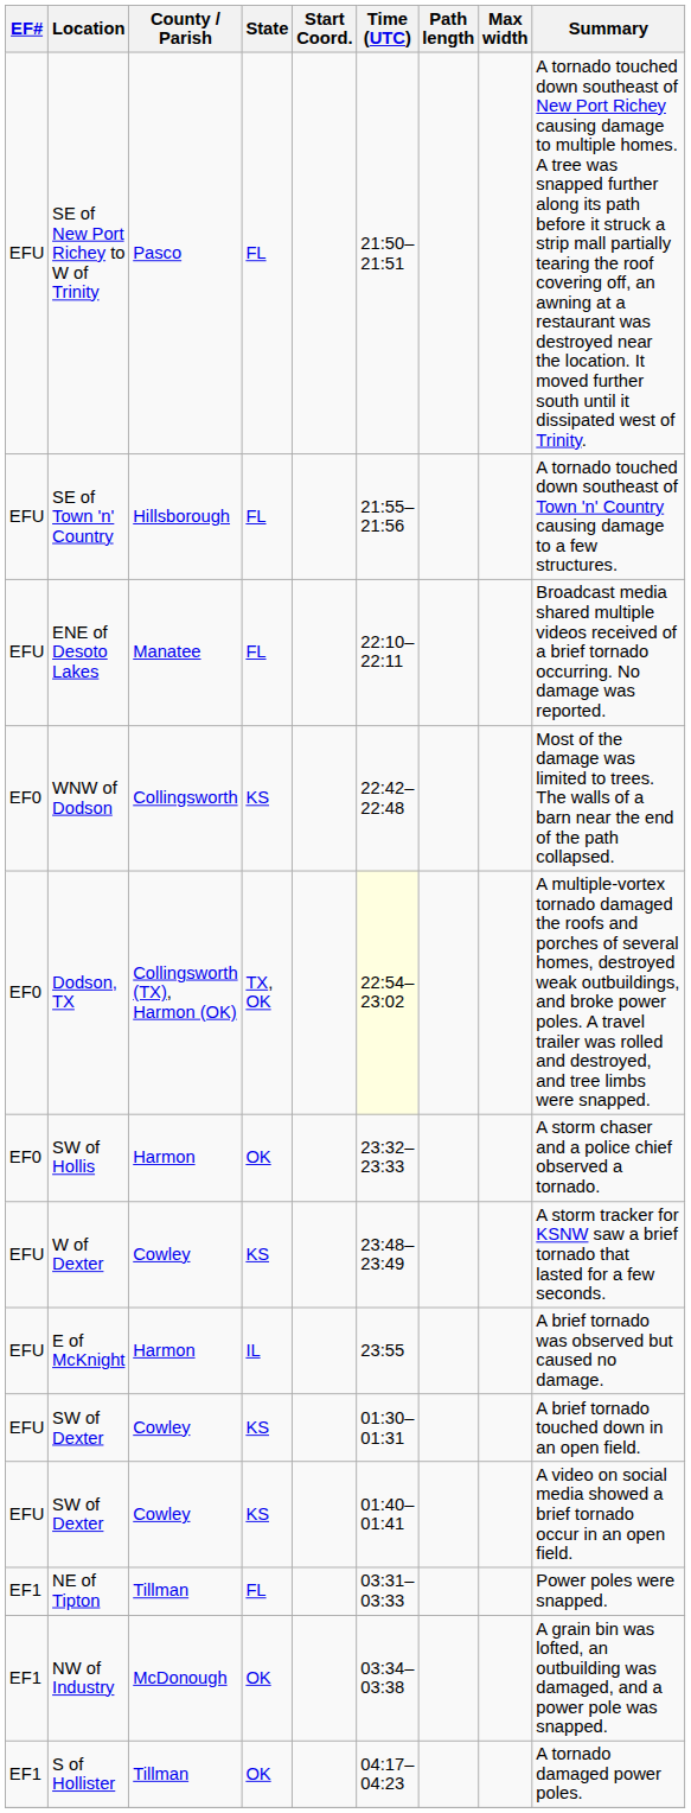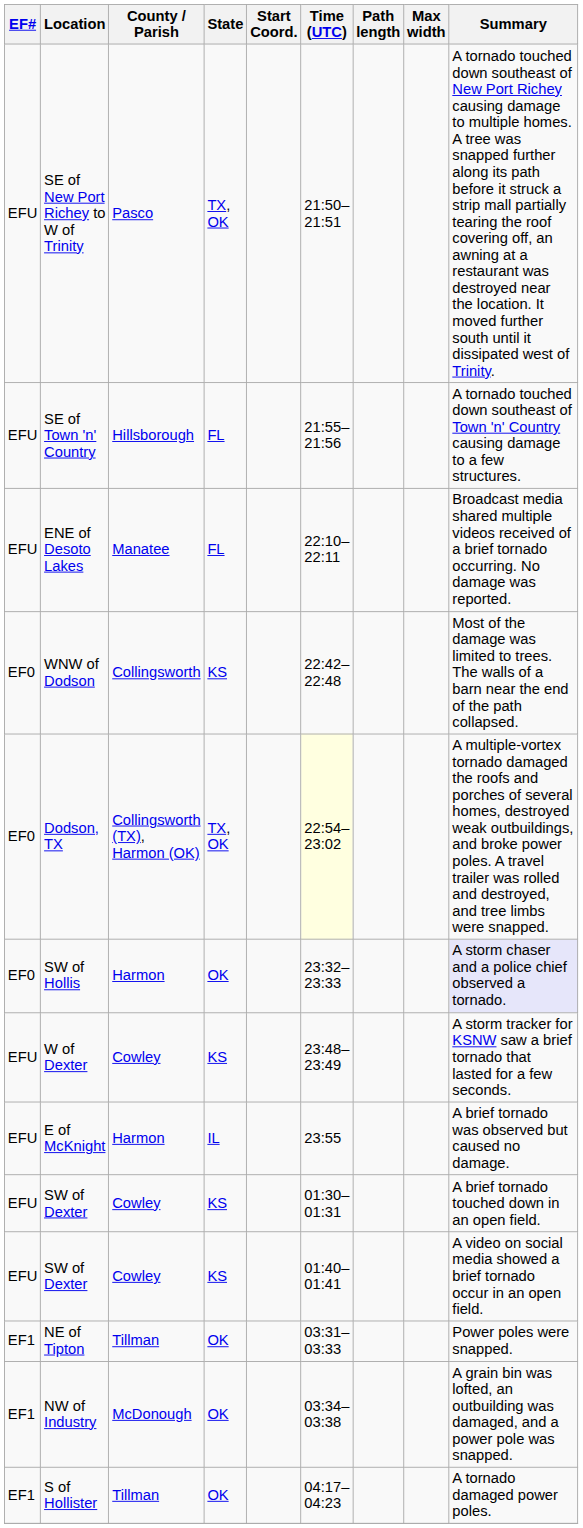SE of New Port Richey to W of Trinity | State: FL -> TX, OK
SW of Hollis | Summary: no background -> lavender background
NE of Tipton | State: FL -> OK
